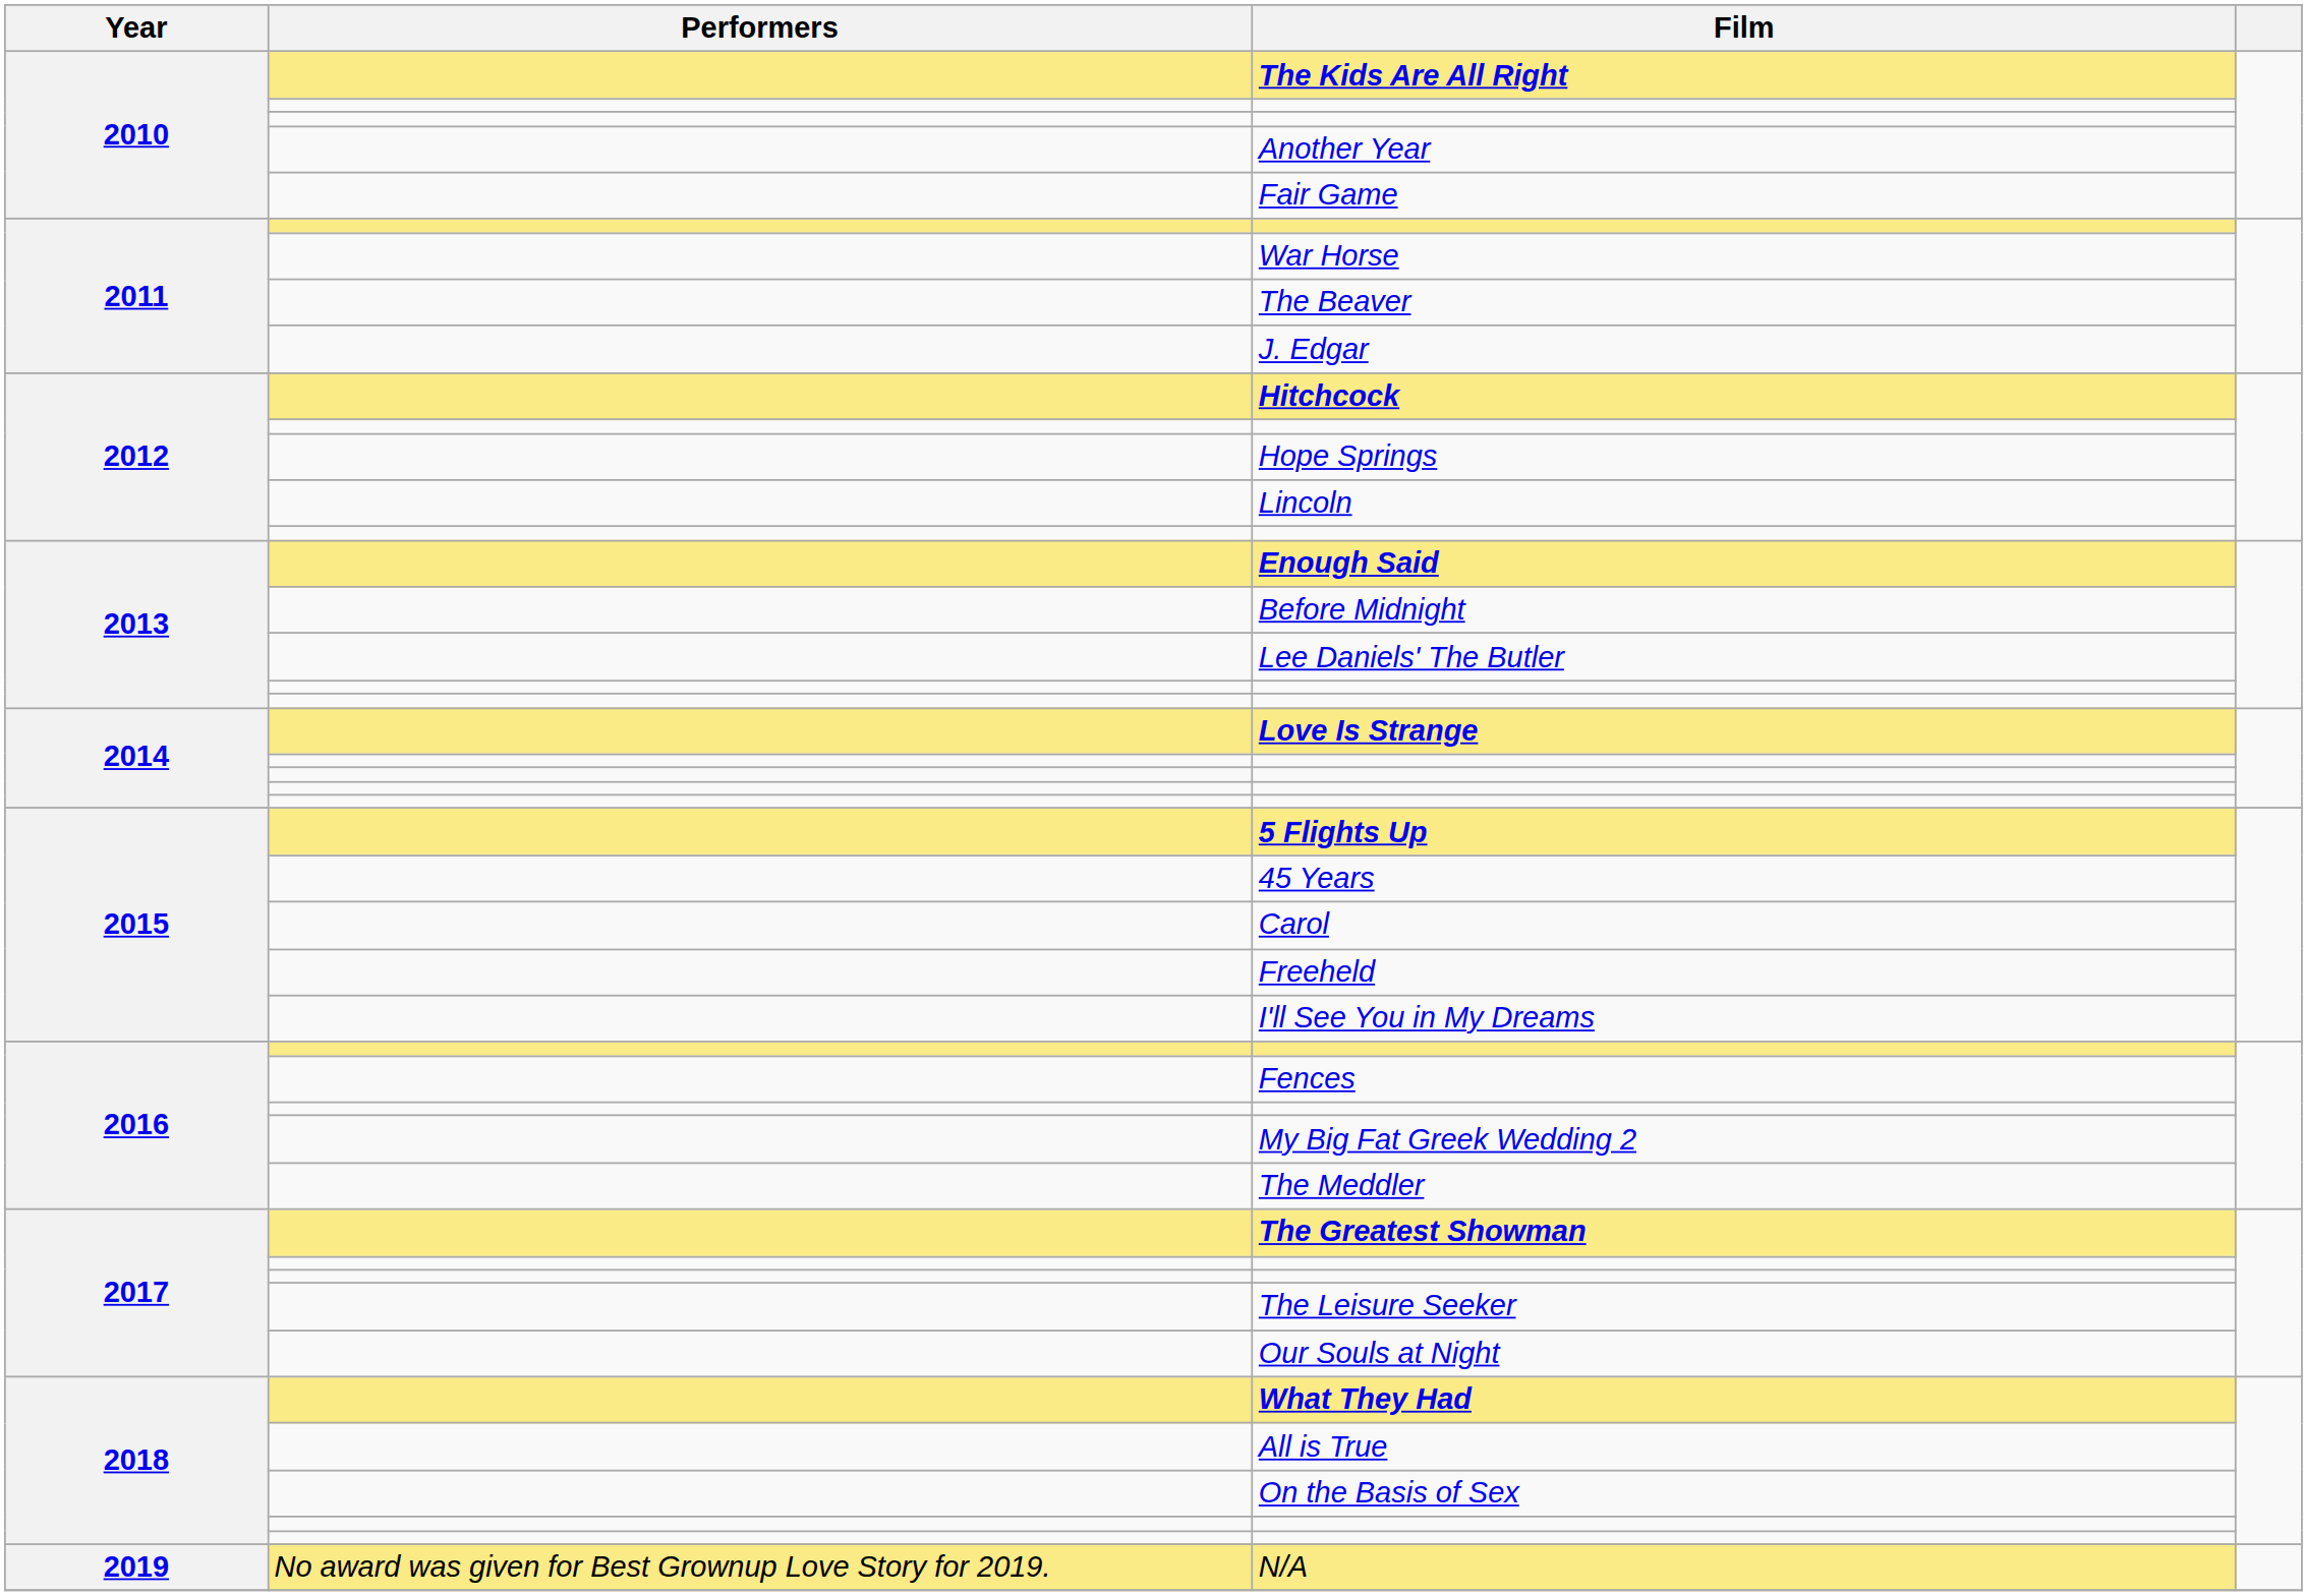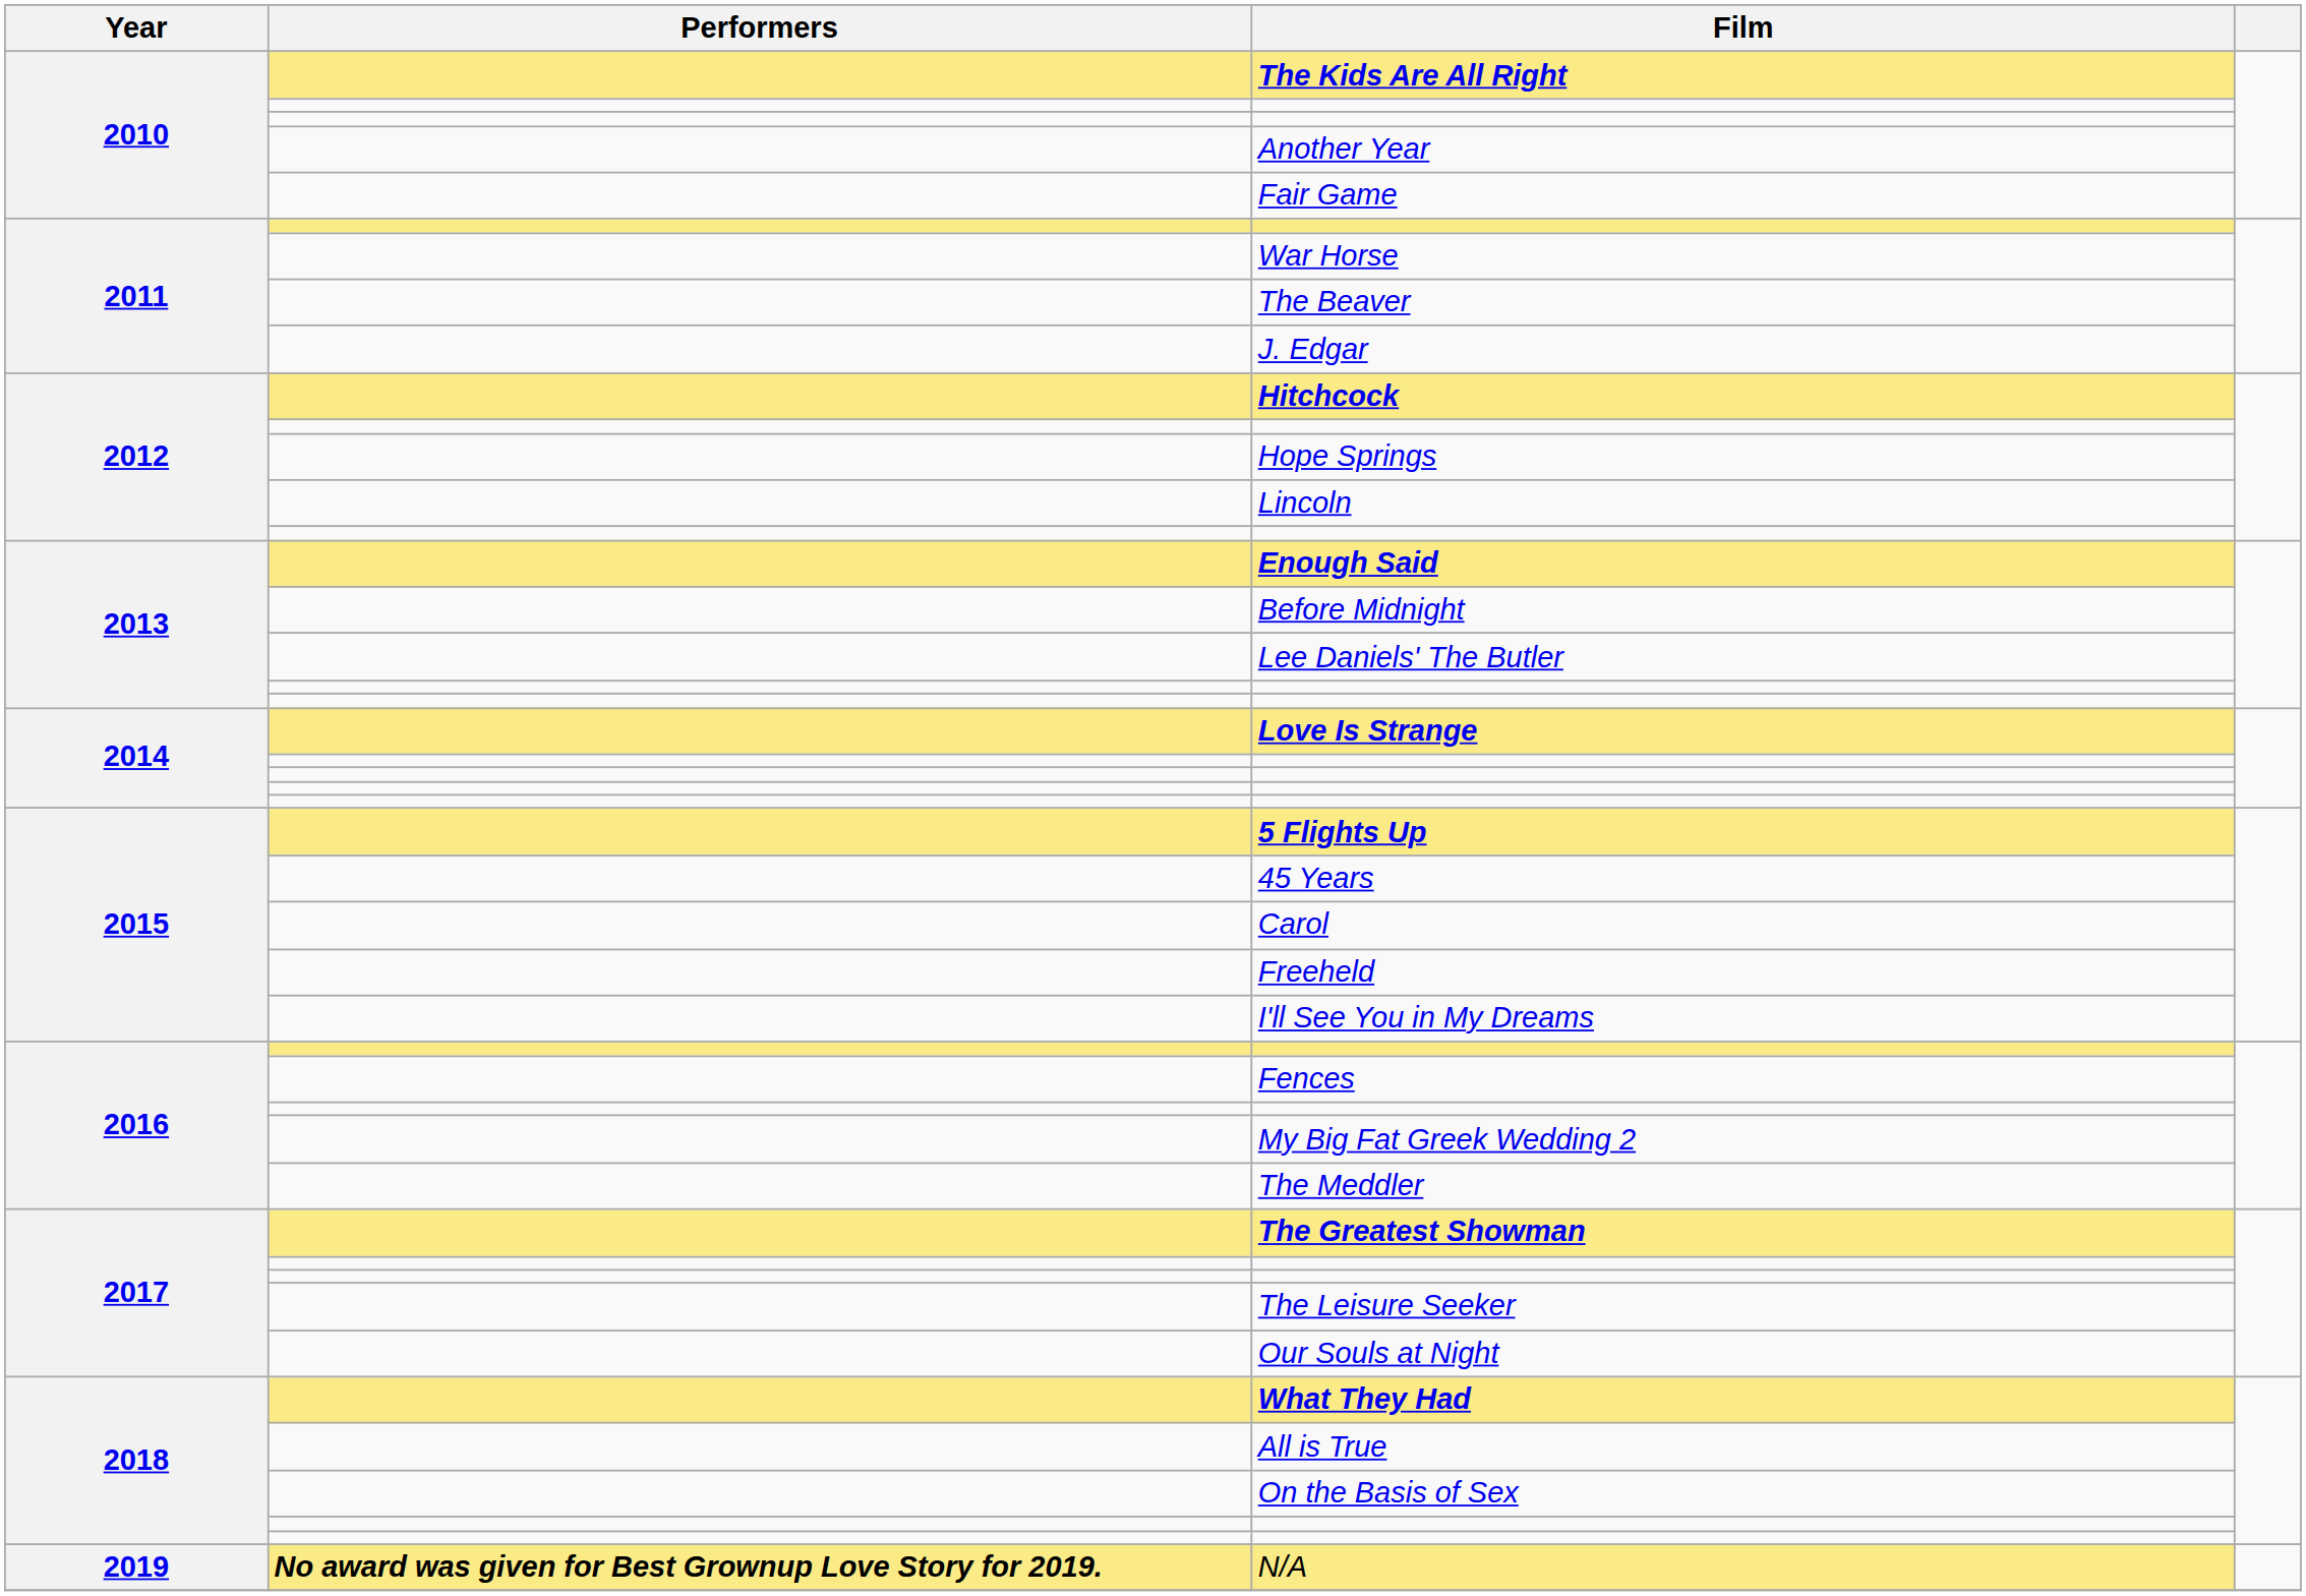N/A | Performers: normal -> bold
